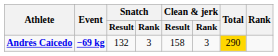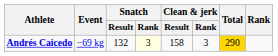Andrés Caicedo | Event: bold -> normal
Andrés Caicedo | Snatch / Rank: no background -> lightyellow background
